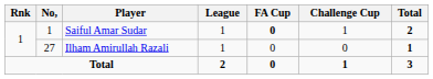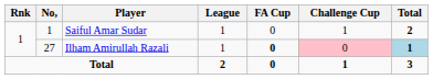Saiful Amar Sudar | FA Cup: bold -> normal
Ilham Amirullah Razali | FA Cup: normal -> bold
Ilham Amirullah Razali | Challenge Cup: no background -> pink background
Ilham Amirullah Razali | Total: no background -> lightblue background
